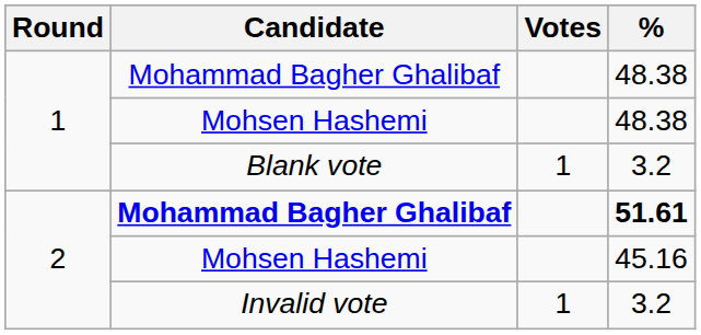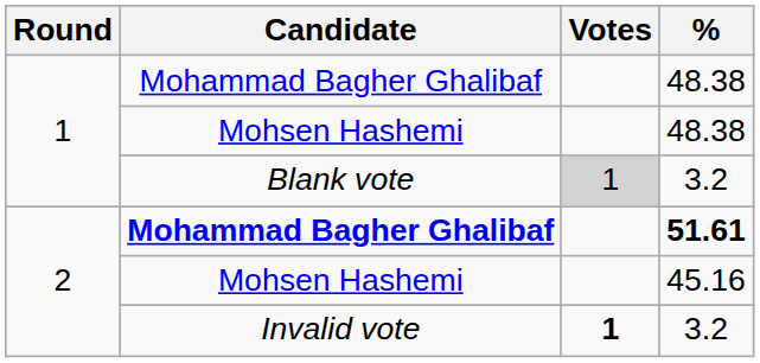Blank vote | Votes: no background -> lightgrey background
Invalid vote | Votes: normal -> bold
